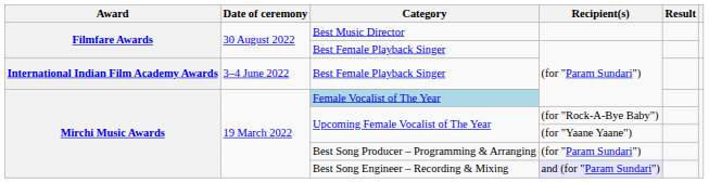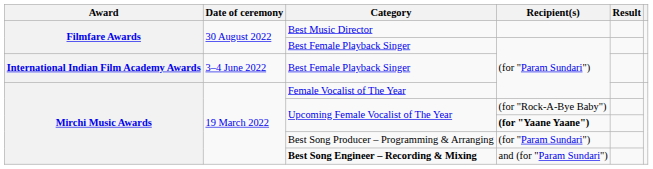Female Vocalist of The Year | Category: lightblue background -> no background
Upcoming Female Vocalist of The Year / (for "Yaane Yaane") | Recipient(s): normal -> bold
Best Song Engineer – Recording & Mixing | Category: normal -> bold
Best Song Engineer – Recording & Mixing | Recipient(s): lavender background -> no background
